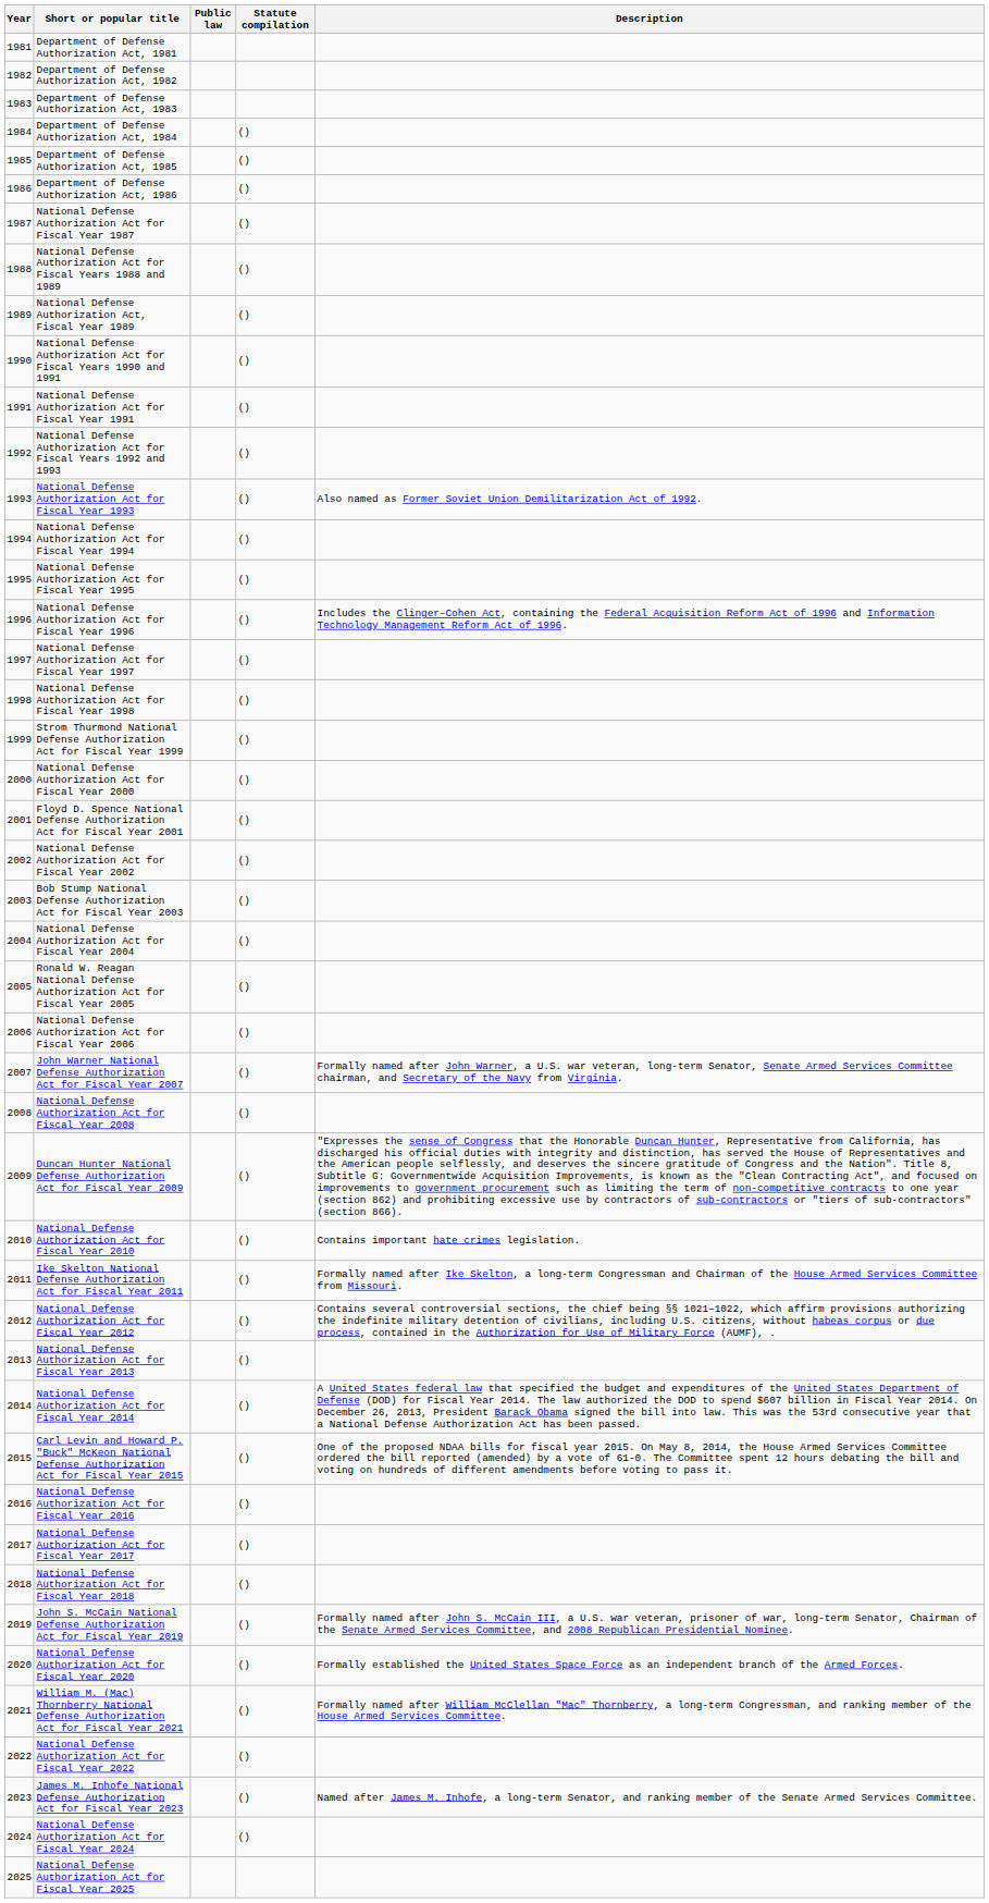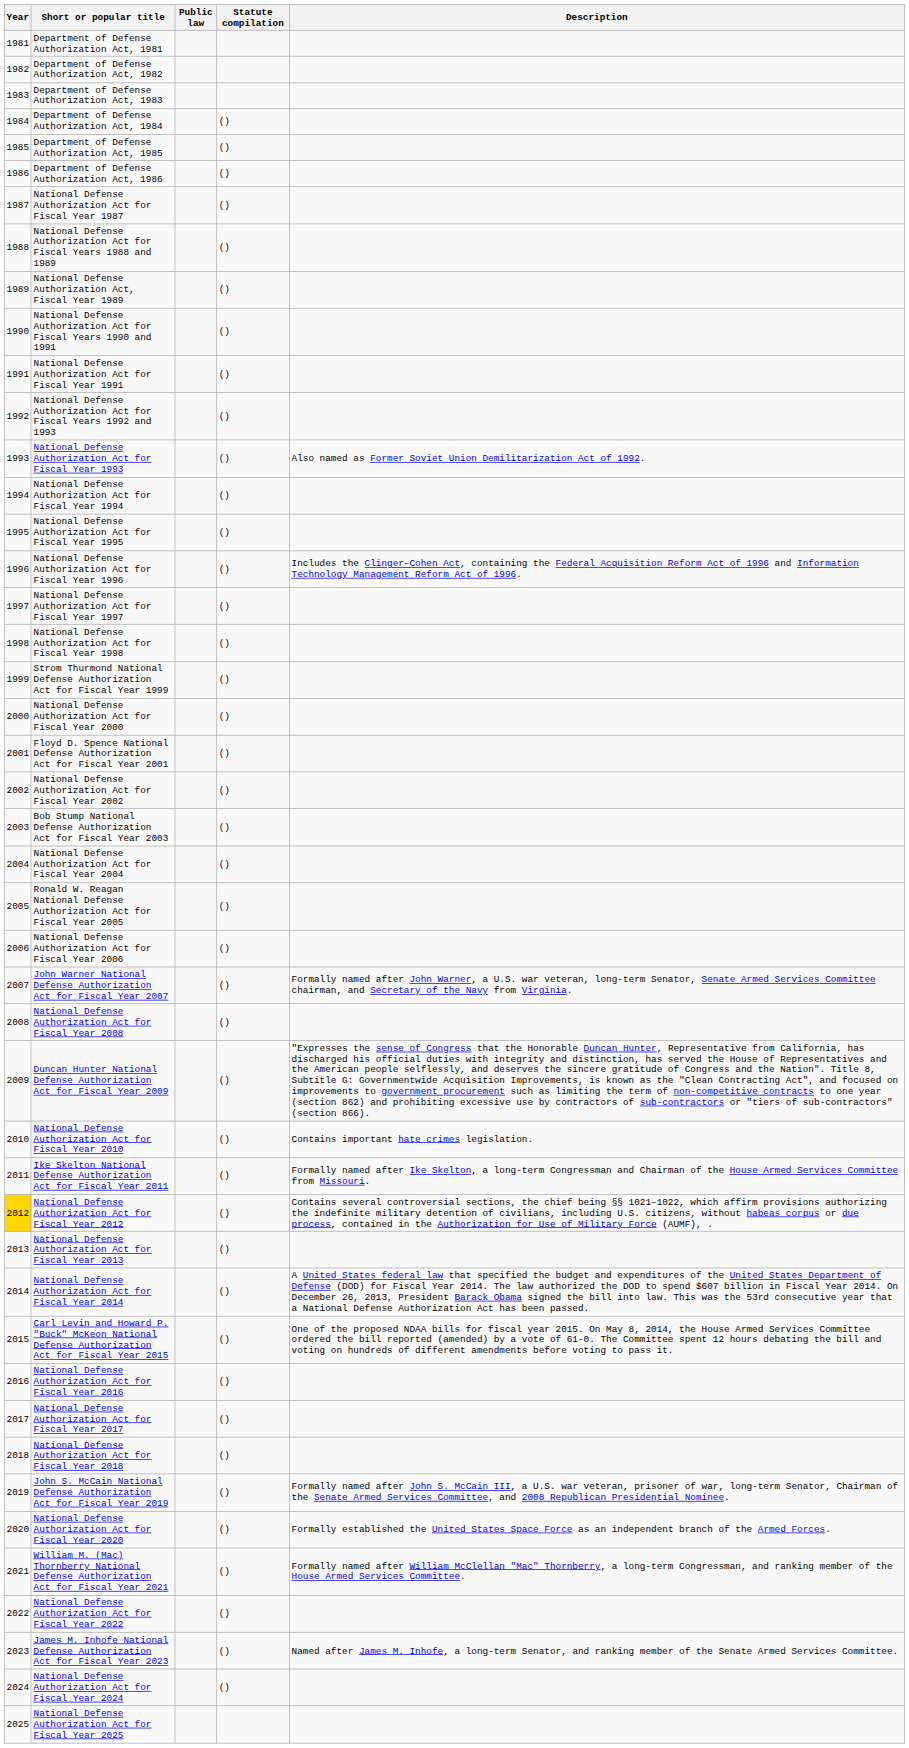National Defense Authorization Act for Fiscal Year 2012 | Year: no background -> gold background
